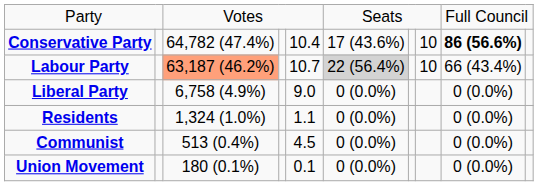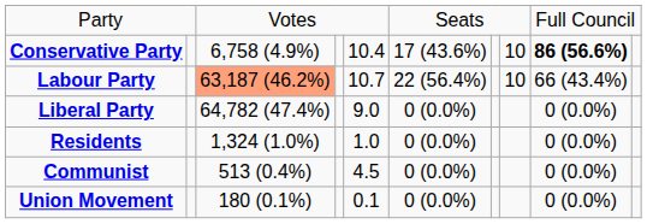Conservative Party | column 3: 64,782 (47.4%) -> 6,758 (4.9%)
Labour Party | column 6: lightgrey background -> no background
Liberal Party | column 3: 6,758 (4.9%) -> 64,782 (47.4%)
Residents | column 5: 1.1 -> 1.0
